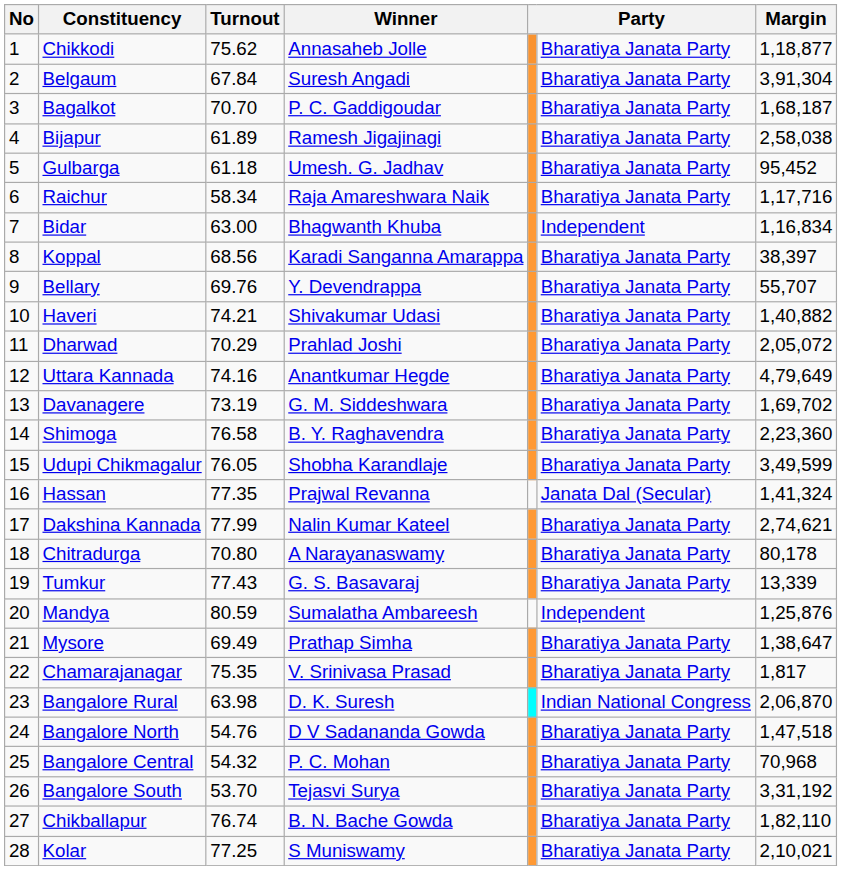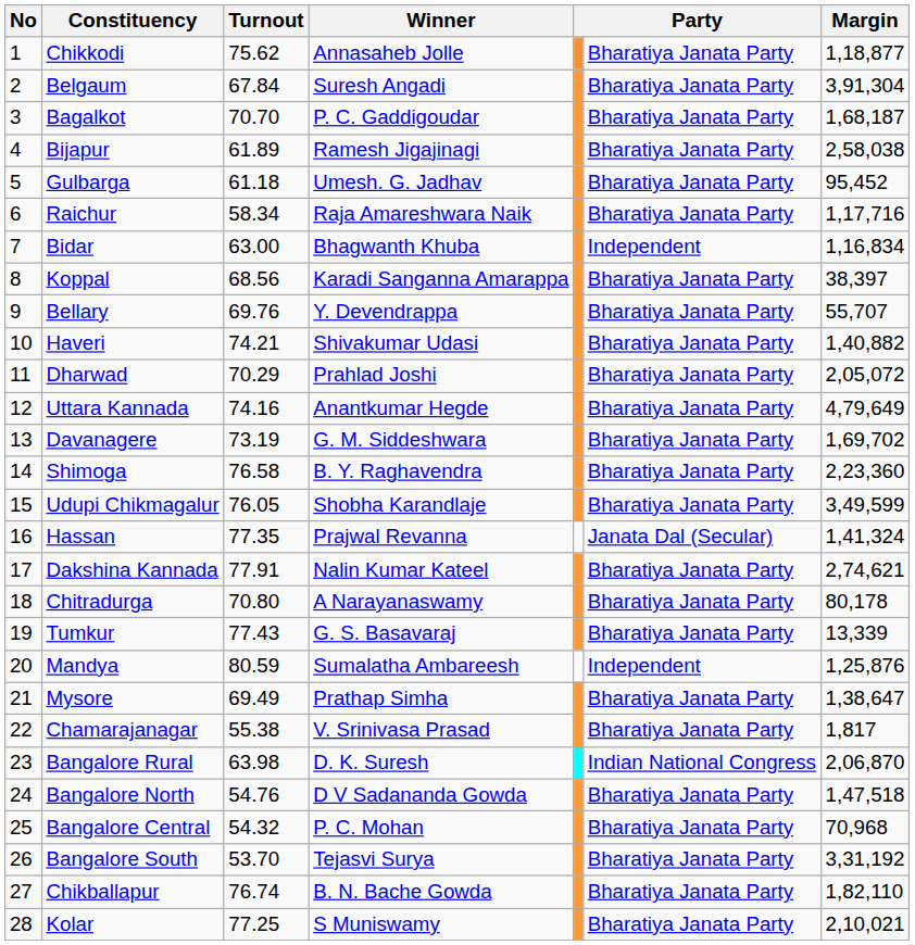Dakshina Kannada | Turnout: 77.99 -> 77.91
Chamarajanagar | Turnout: 75.35 -> 55.38
